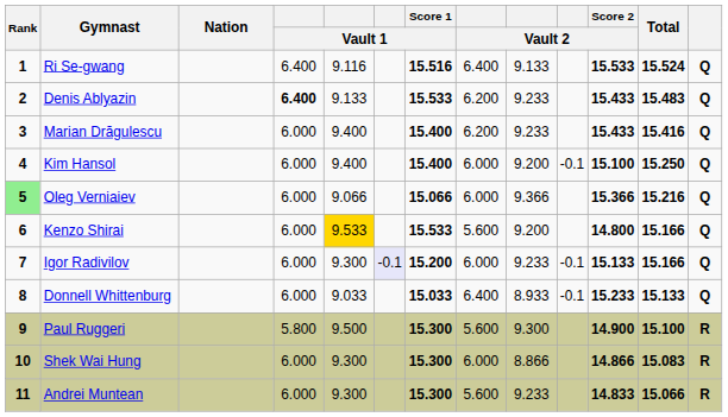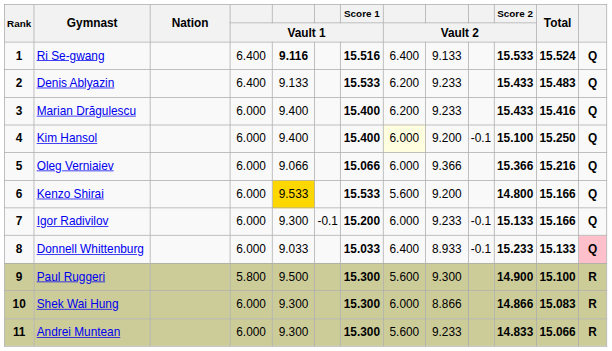Ri Se-gwang | column 5: normal -> bold
Denis Ablyazin | column 4: bold -> normal
Kim Hansol | column 8: no background -> lightyellow background
Oleg Verniaiev | Rank: lightgreen background -> no background
Igor Radivilov | column 6: lavender background -> no background
Donnell Whittenburg | column 13: no background -> pink background
